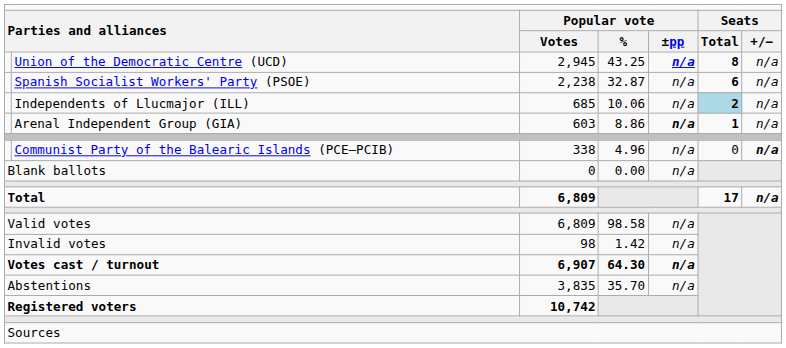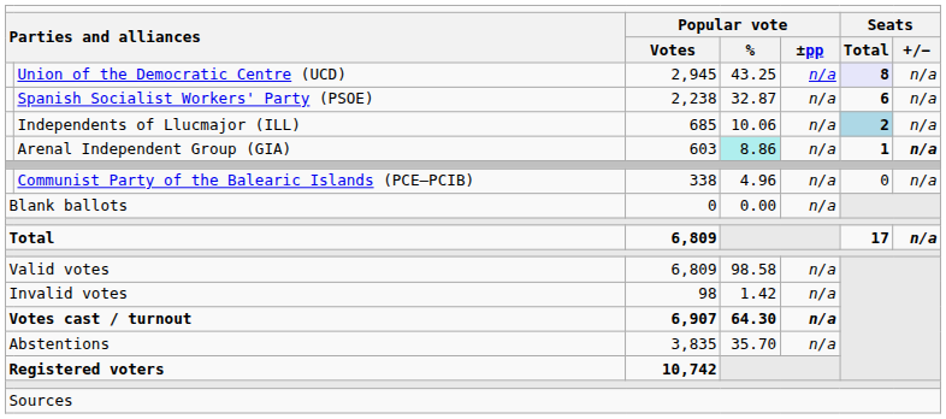Union of the Democratic Centre (UCD) | column 5: bold -> normal
Union of the Democratic Centre (UCD) | column 6: no background -> lavender background
Arenal Independent Group (GIA) | column 4: no background -> paleturquoise background
Arenal Independent Group (GIA) | column 5: bold -> normal
Arenal Independent Group (GIA) | column 7: normal -> bold
Communist Party of the Balearic Islands (PCE–PCIB) | column 7: bold -> normal
